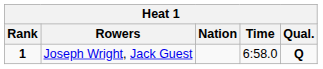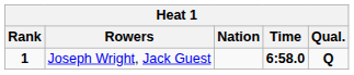Joseph Wright, Jack Guest | Time: normal -> bold
